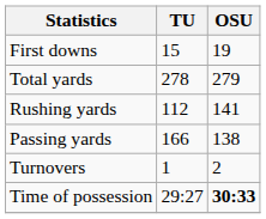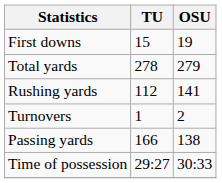rows swapped: Passing yards <-> Turnovers
Time of possession | OSU: bold -> normal
